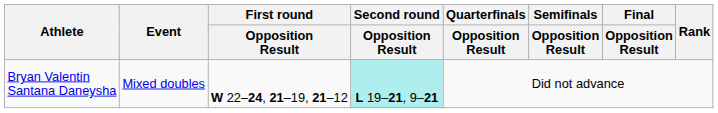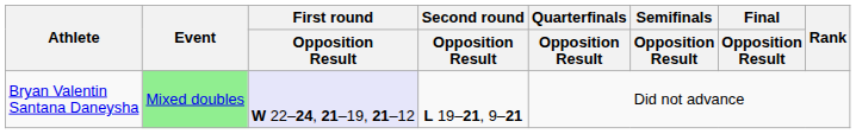Bryan Valentin Santana Daneysha | Event: no background -> lightgreen background
Bryan Valentin Santana Daneysha | First round / Opposition Result: no background -> lavender background
Bryan Valentin Santana Daneysha | Second round / Opposition Result: paleturquoise background -> no background
